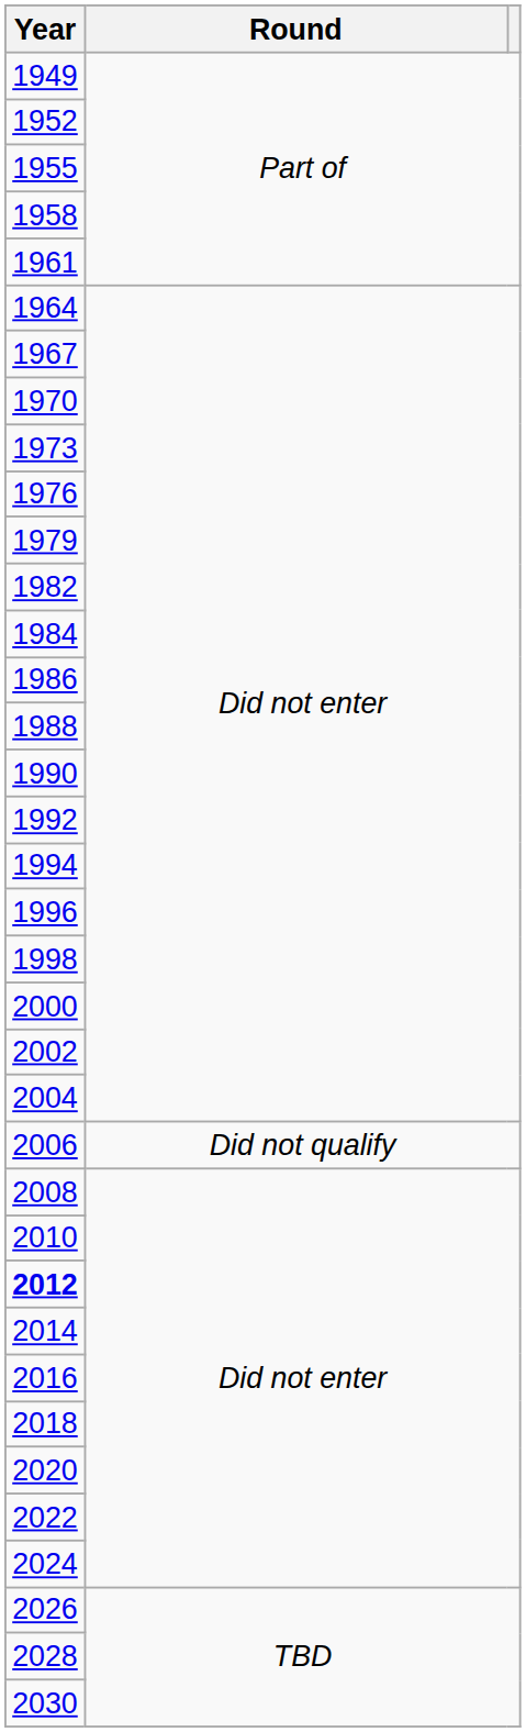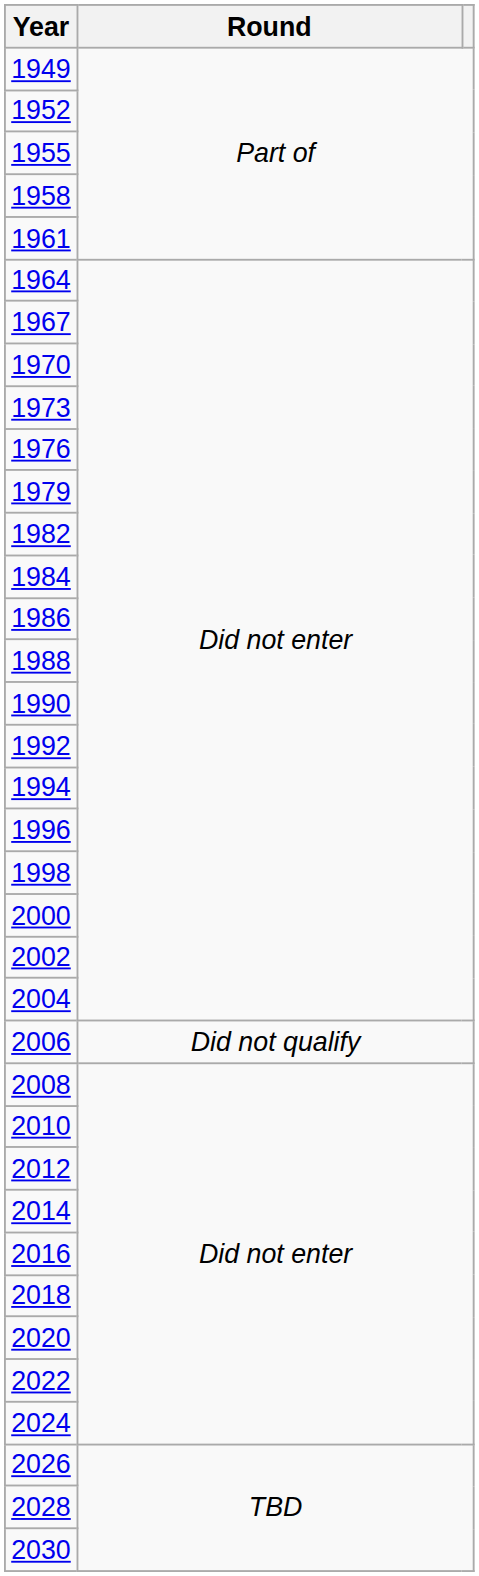2012 | Year: bold -> normal
